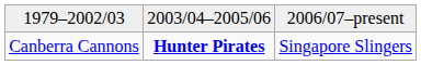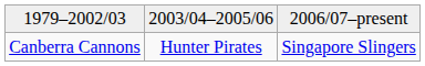Canberra Cannons | column 2: bold -> normal
